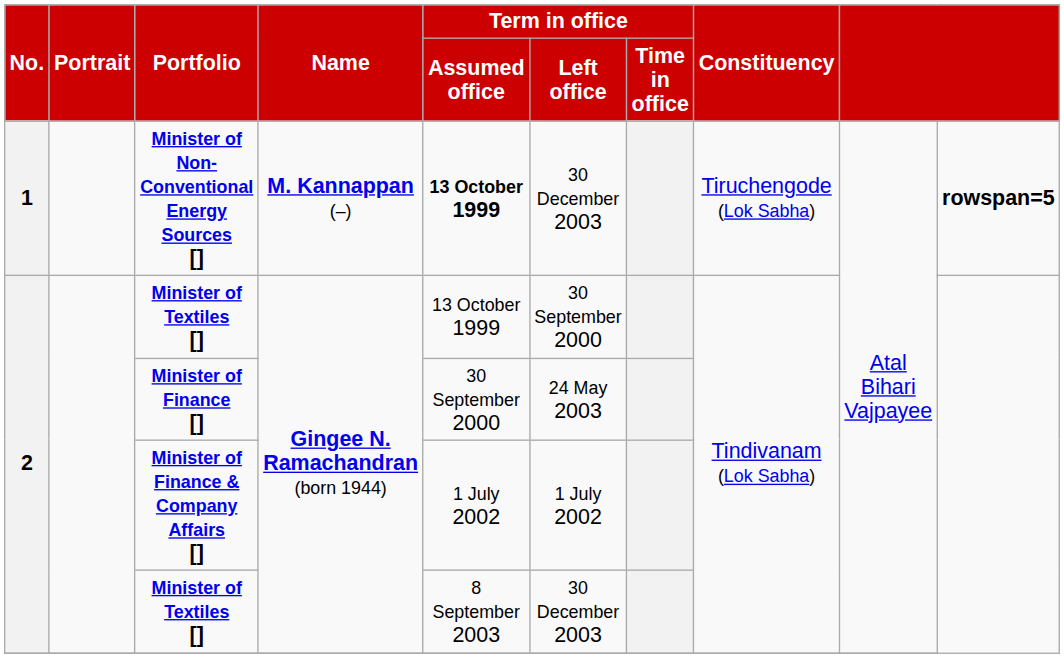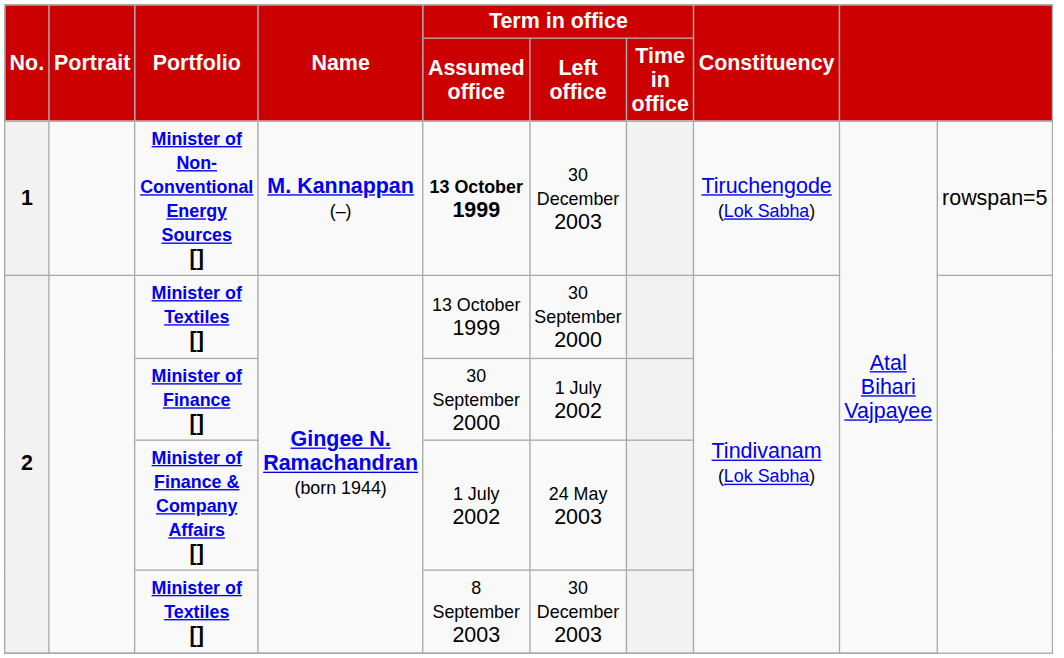Minister of Non-Conventional Energy Sources [] | column 10: bold -> normal
Minister of Finance [] | Term in office / Left office: 24 May 2003 -> 1 July 2002
Minister of Finance & Company Affairs [] | Term in office / Left office: 1 July 2002 -> 24 May 2003
